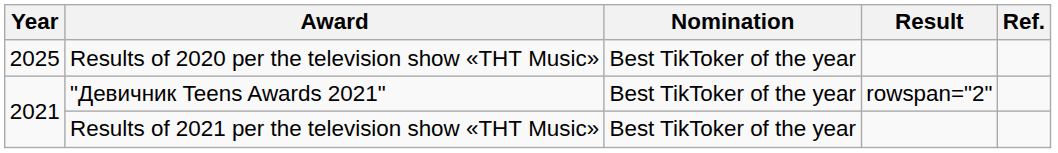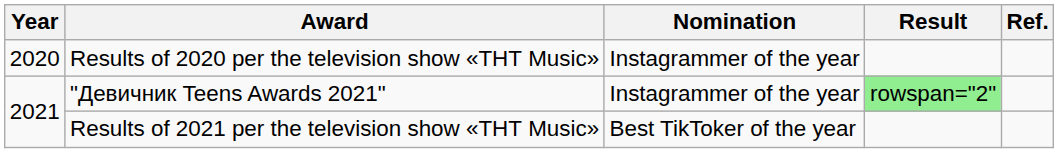Results of 2020 per the television show «ТНТ Music» | Year: 2025 -> 2020
Results of 2020 per the television show «ТНТ Music» | Nomination: Best TikToker of the year -> Instagrammer of the year
"Девичник Teens Awards 2021" | Nomination: Best TikToker of the year -> Instagrammer of the year
"Девичник Teens Awards 2021" | Result: no background -> lightgreen background
